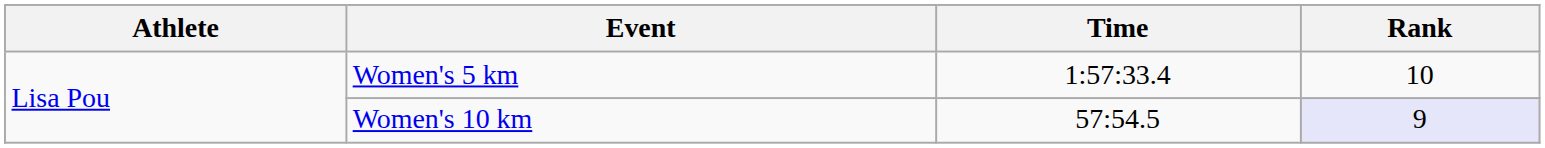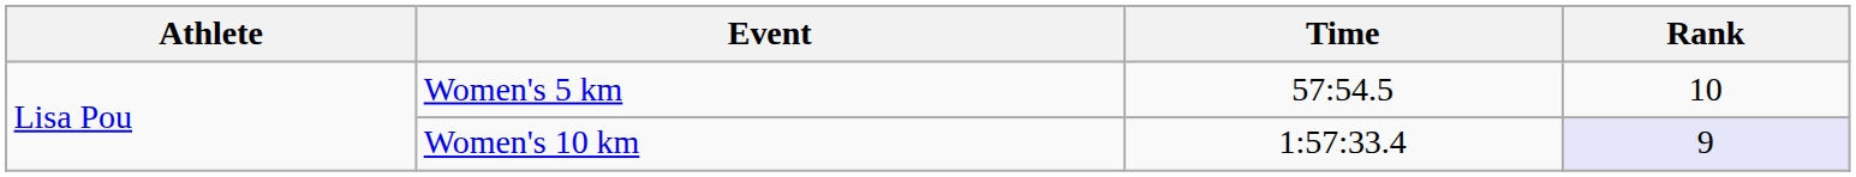Women's 5 km | Time: 1:57:33.4 -> 57:54.5
Women's 10 km | Time: 57:54.5 -> 1:57:33.4
